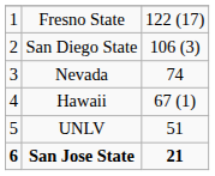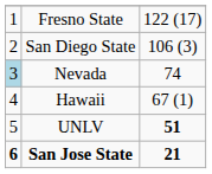Nevada | column 1: no background -> lightblue background
UNLV | column 3: normal -> bold
